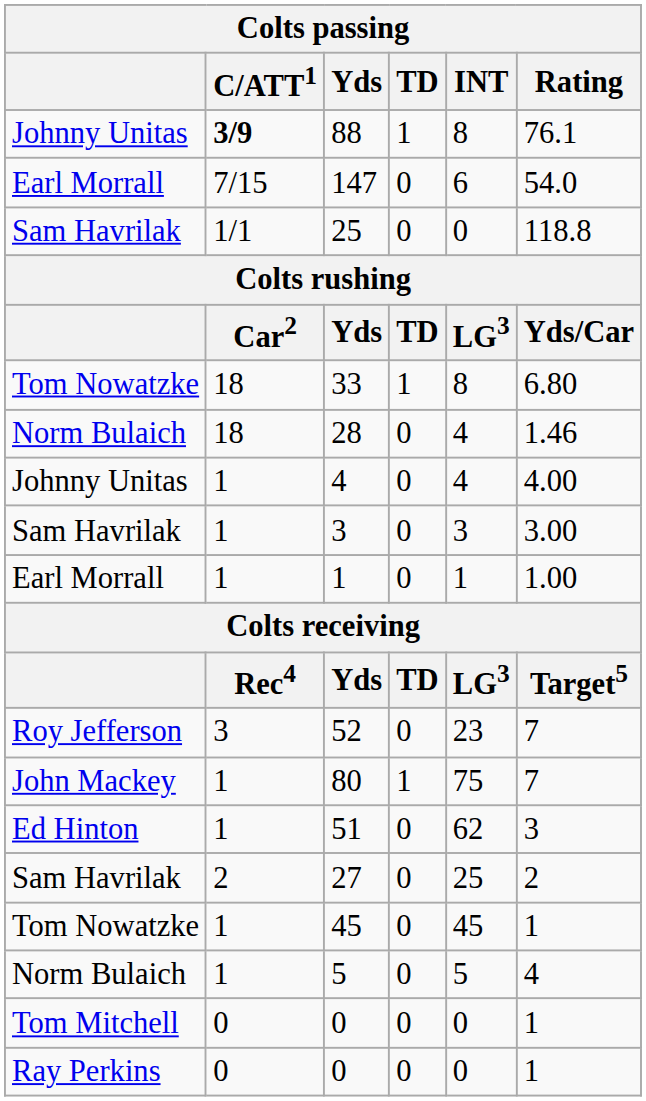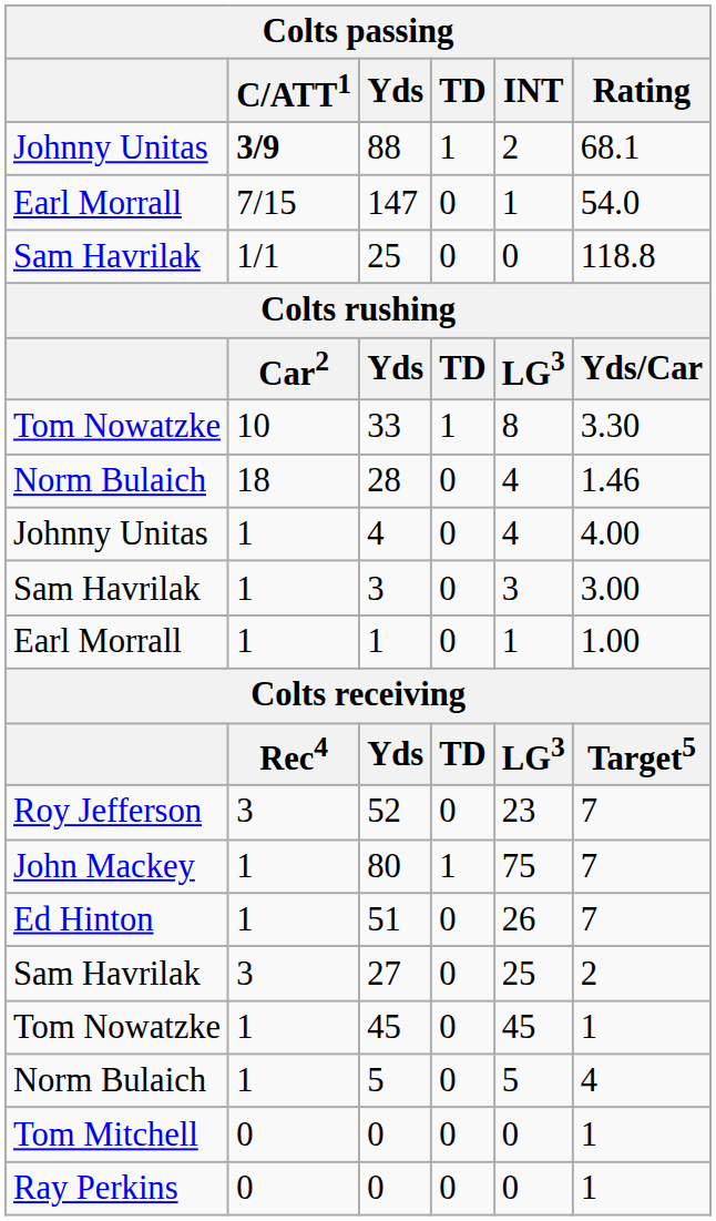88 | INT: 8 -> 2
88 | Rating: 76.1 -> 68.1
147 | INT: 6 -> 1
33 | C/ATT1: 18 -> 10
33 | Rating: 6.80 -> 3.30
51 | INT: 62 -> 26
51 | Rating: 3 -> 7
27 | C/ATT1: 2 -> 3
